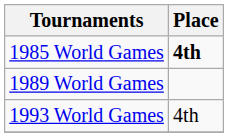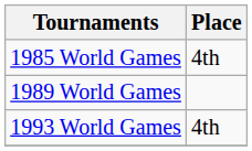1985 World Games | Place: bold -> normal
